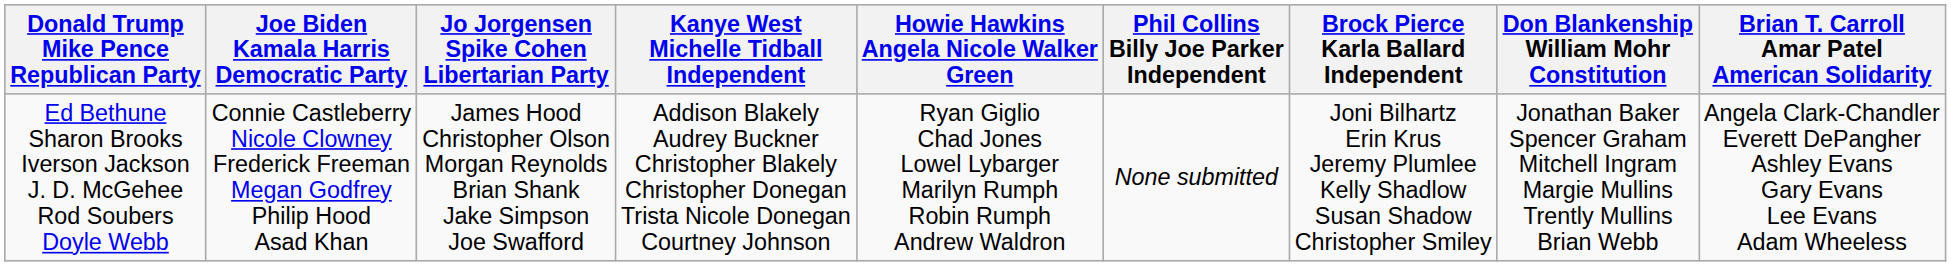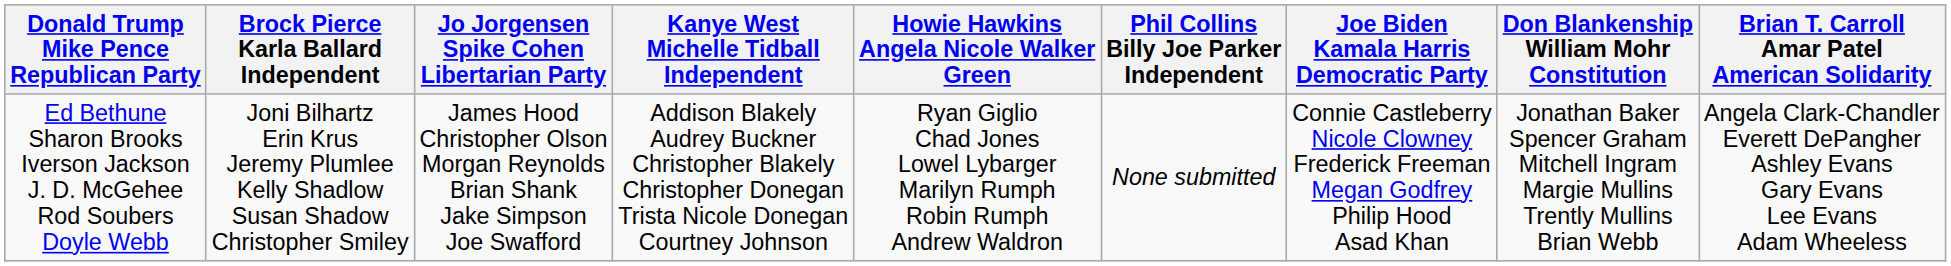columns swapped: Joe Biden Kamala Harris Democratic Party <-> Brock Pierce Karla Ballard Independent
